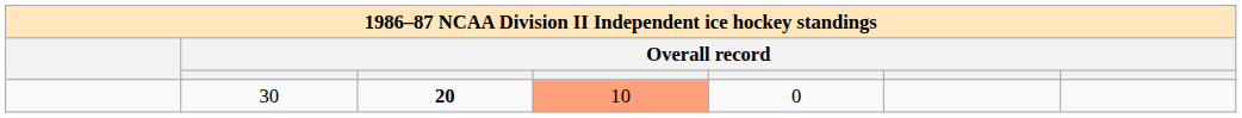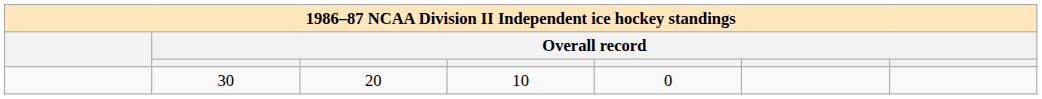row 4 | column 3: bold -> normal
row 4 | column 4: lightsalmon background -> no background
